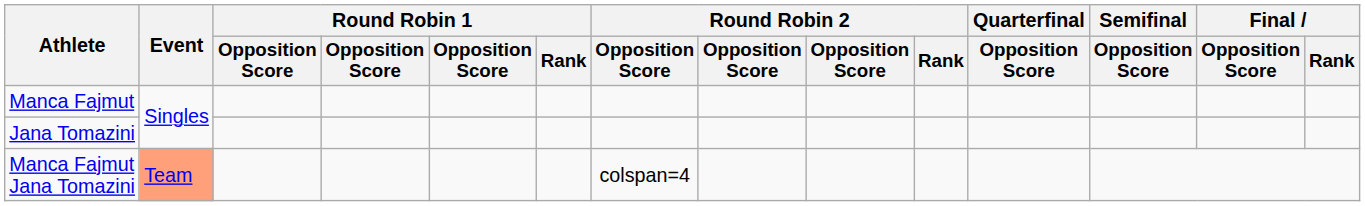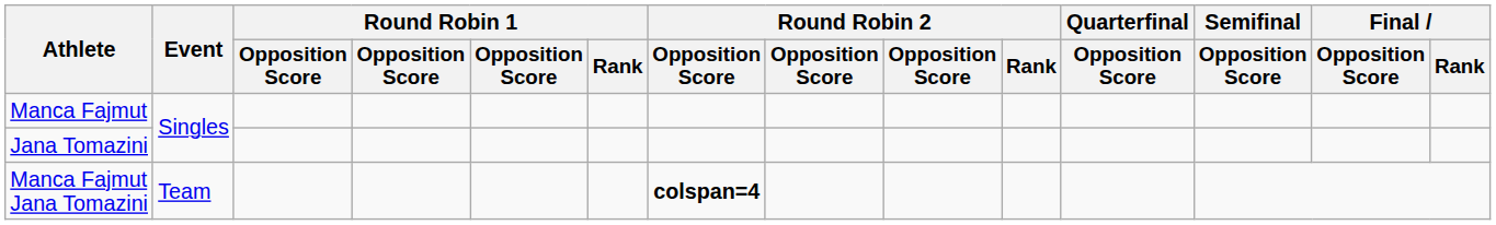Manca Fajmut Jana Tomazini | Event: lightsalmon background -> no background
Manca Fajmut Jana Tomazini | column 7: normal -> bold
